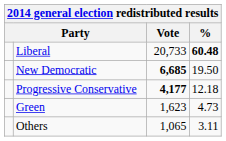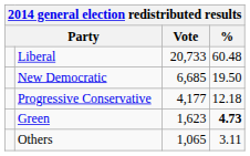Liberal | %: bold -> normal
New Democratic | Vote: bold -> normal
Progressive Conservative | Vote: bold -> normal
Green | %: normal -> bold
